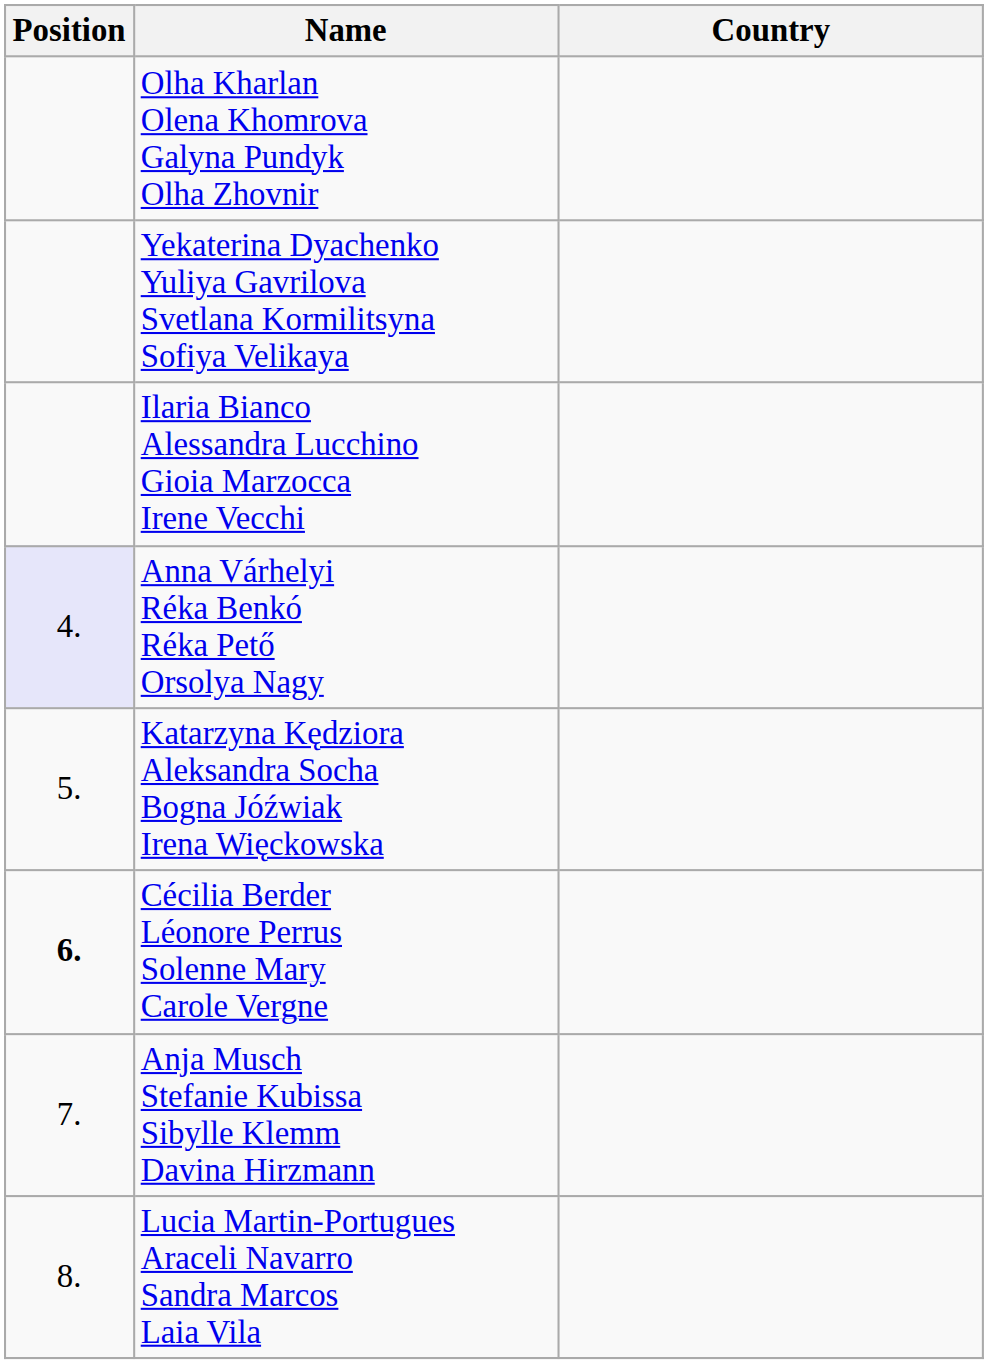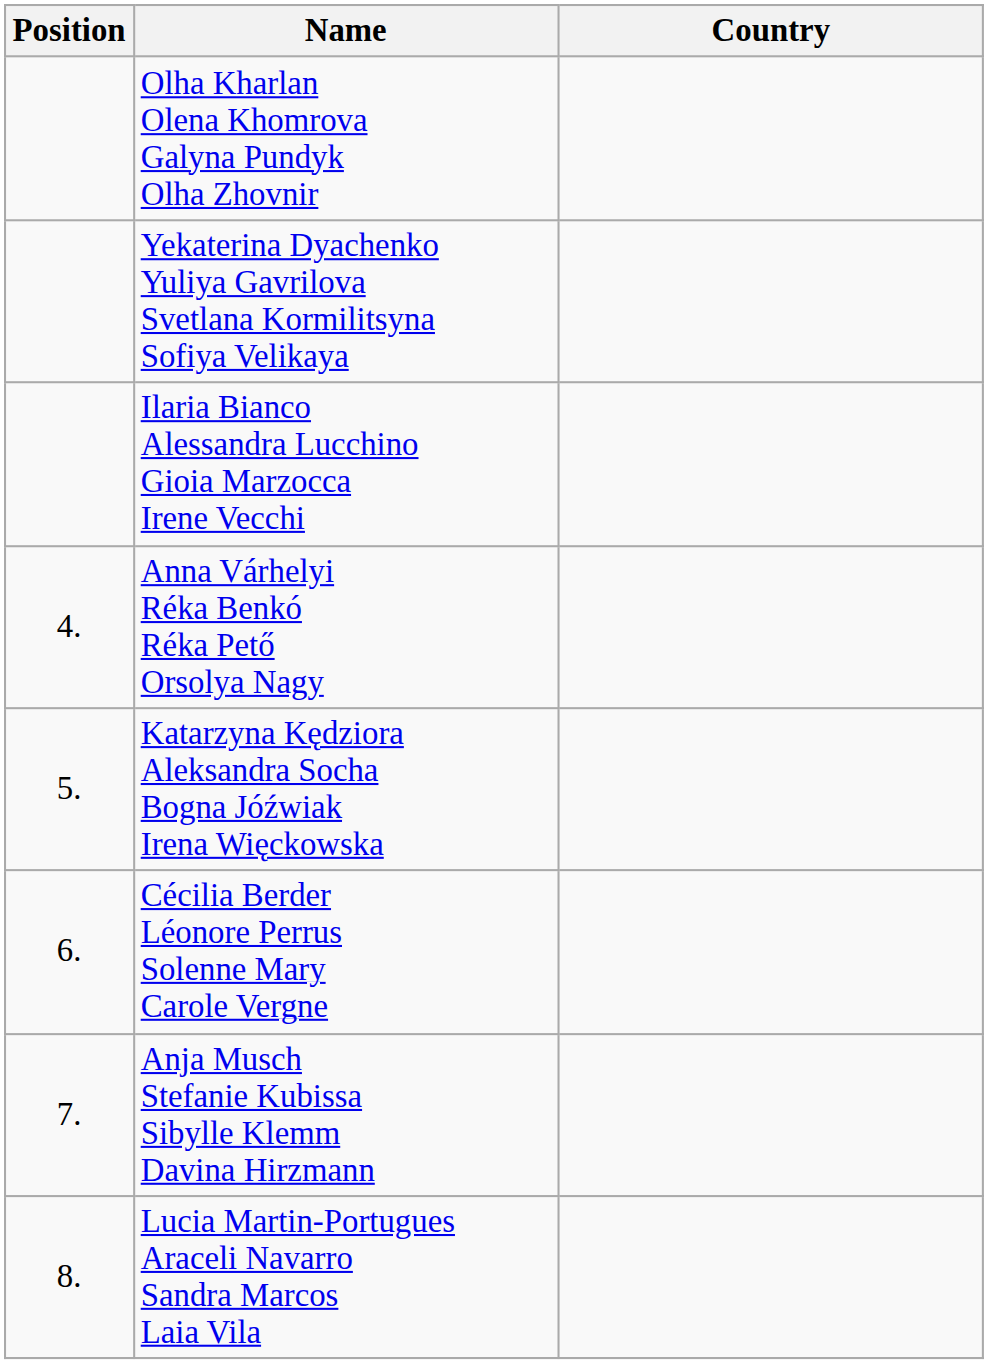Anna Várhelyi Réka Benkó Réka Pető Orsolya Nagy | Position: lavender background -> no background
Cécilia Berder Léonore Perrus Solenne Mary Carole Vergne | Position: bold -> normal
